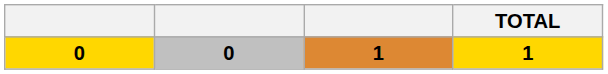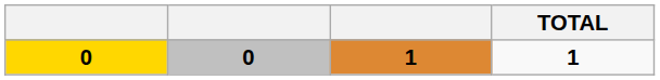row 2 | TOTAL: gold background -> no background
